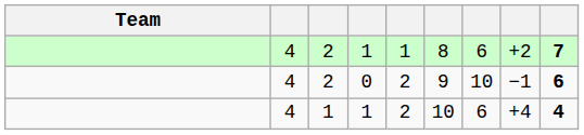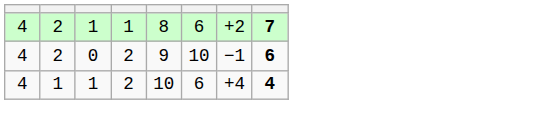- column: Team
